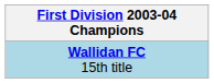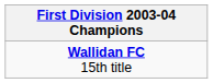row 2 | column 1: lightblue background -> no background
